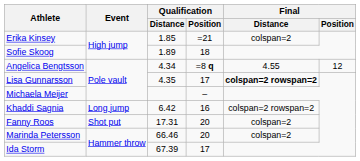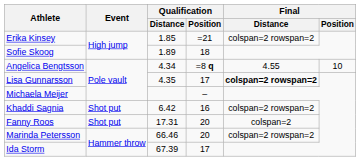Erika Kinsey | Final / Distance: colspan=2 -> colspan=2 rowspan=2
Angelica Bengtsson | Final / Position: 12 -> 10
Khaddi Sagnia | Event: Long jump -> Shot put
Marinda Petersson | Final / Distance: colspan=2 -> colspan=2 rowspan=2
